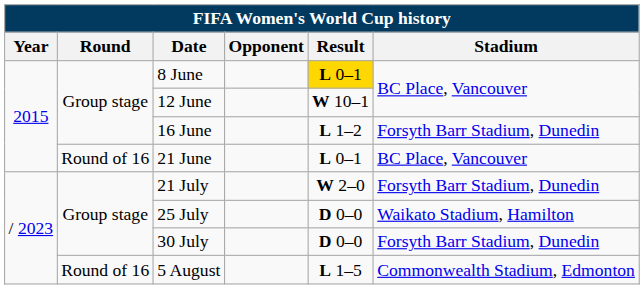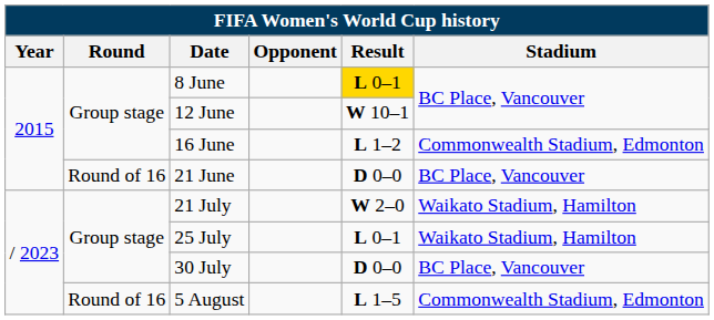16 June | Stadium: Forsyth Barr Stadium, Dunedin -> Commonwealth Stadium, Edmonton
21 June | Result: L 0–1 -> D 0–0
21 July | Stadium: Forsyth Barr Stadium, Dunedin -> Waikato Stadium, Hamilton
25 July | Result: D 0–0 -> L 0–1
30 July | Stadium: Forsyth Barr Stadium, Dunedin -> BC Place, Vancouver
